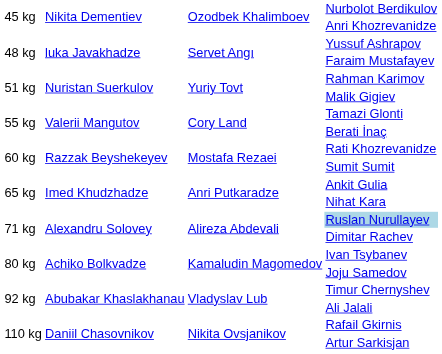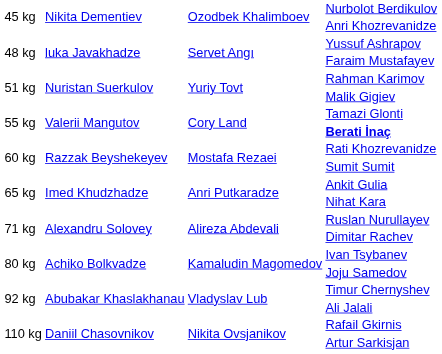Berati İnaç | column 4: normal -> bold
Ruslan Nurullayev | column 4: lightblue background -> no background
